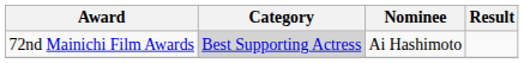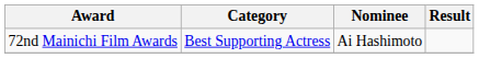72nd Mainichi Film Awards | Category: lightgrey background -> no background
